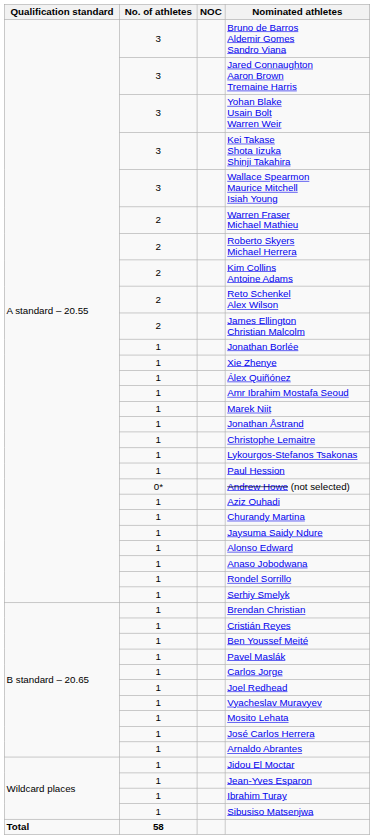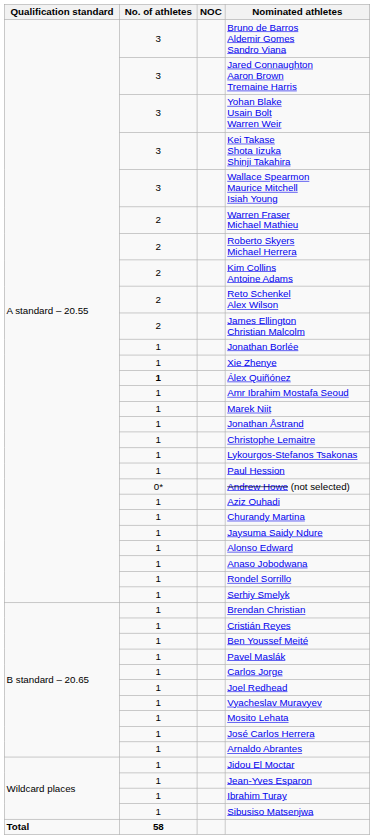Álex Quiñónez | No. of athletes: normal -> bold
